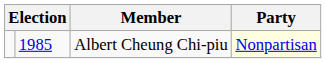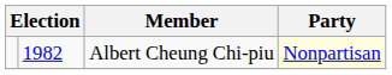Albert Cheung Chi-piu | column 2: 1985 -> 1982
